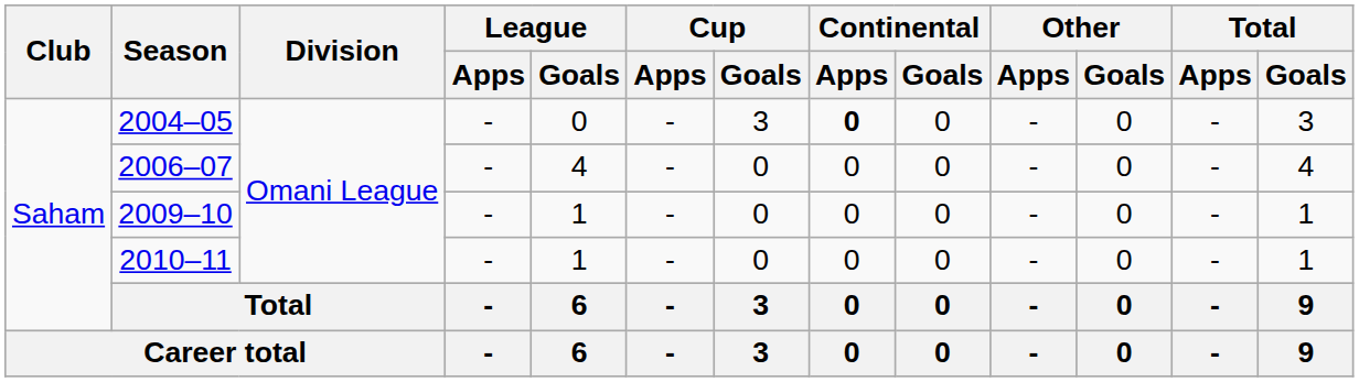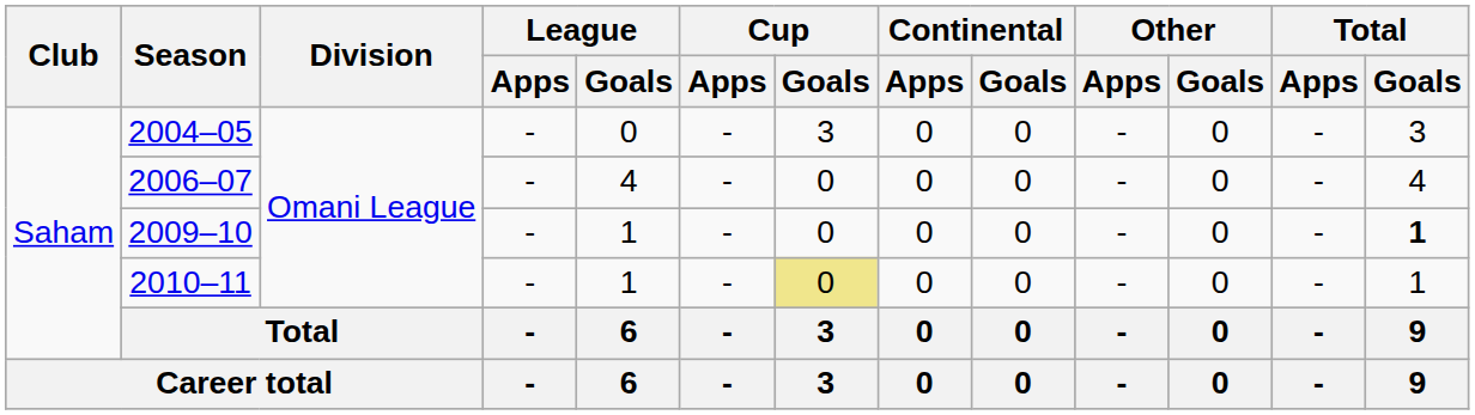2004–05 | Continental / Apps: bold -> normal
2009–10 | Total / Goals: normal -> bold
2010–11 | Cup / Goals: no background -> khaki background
